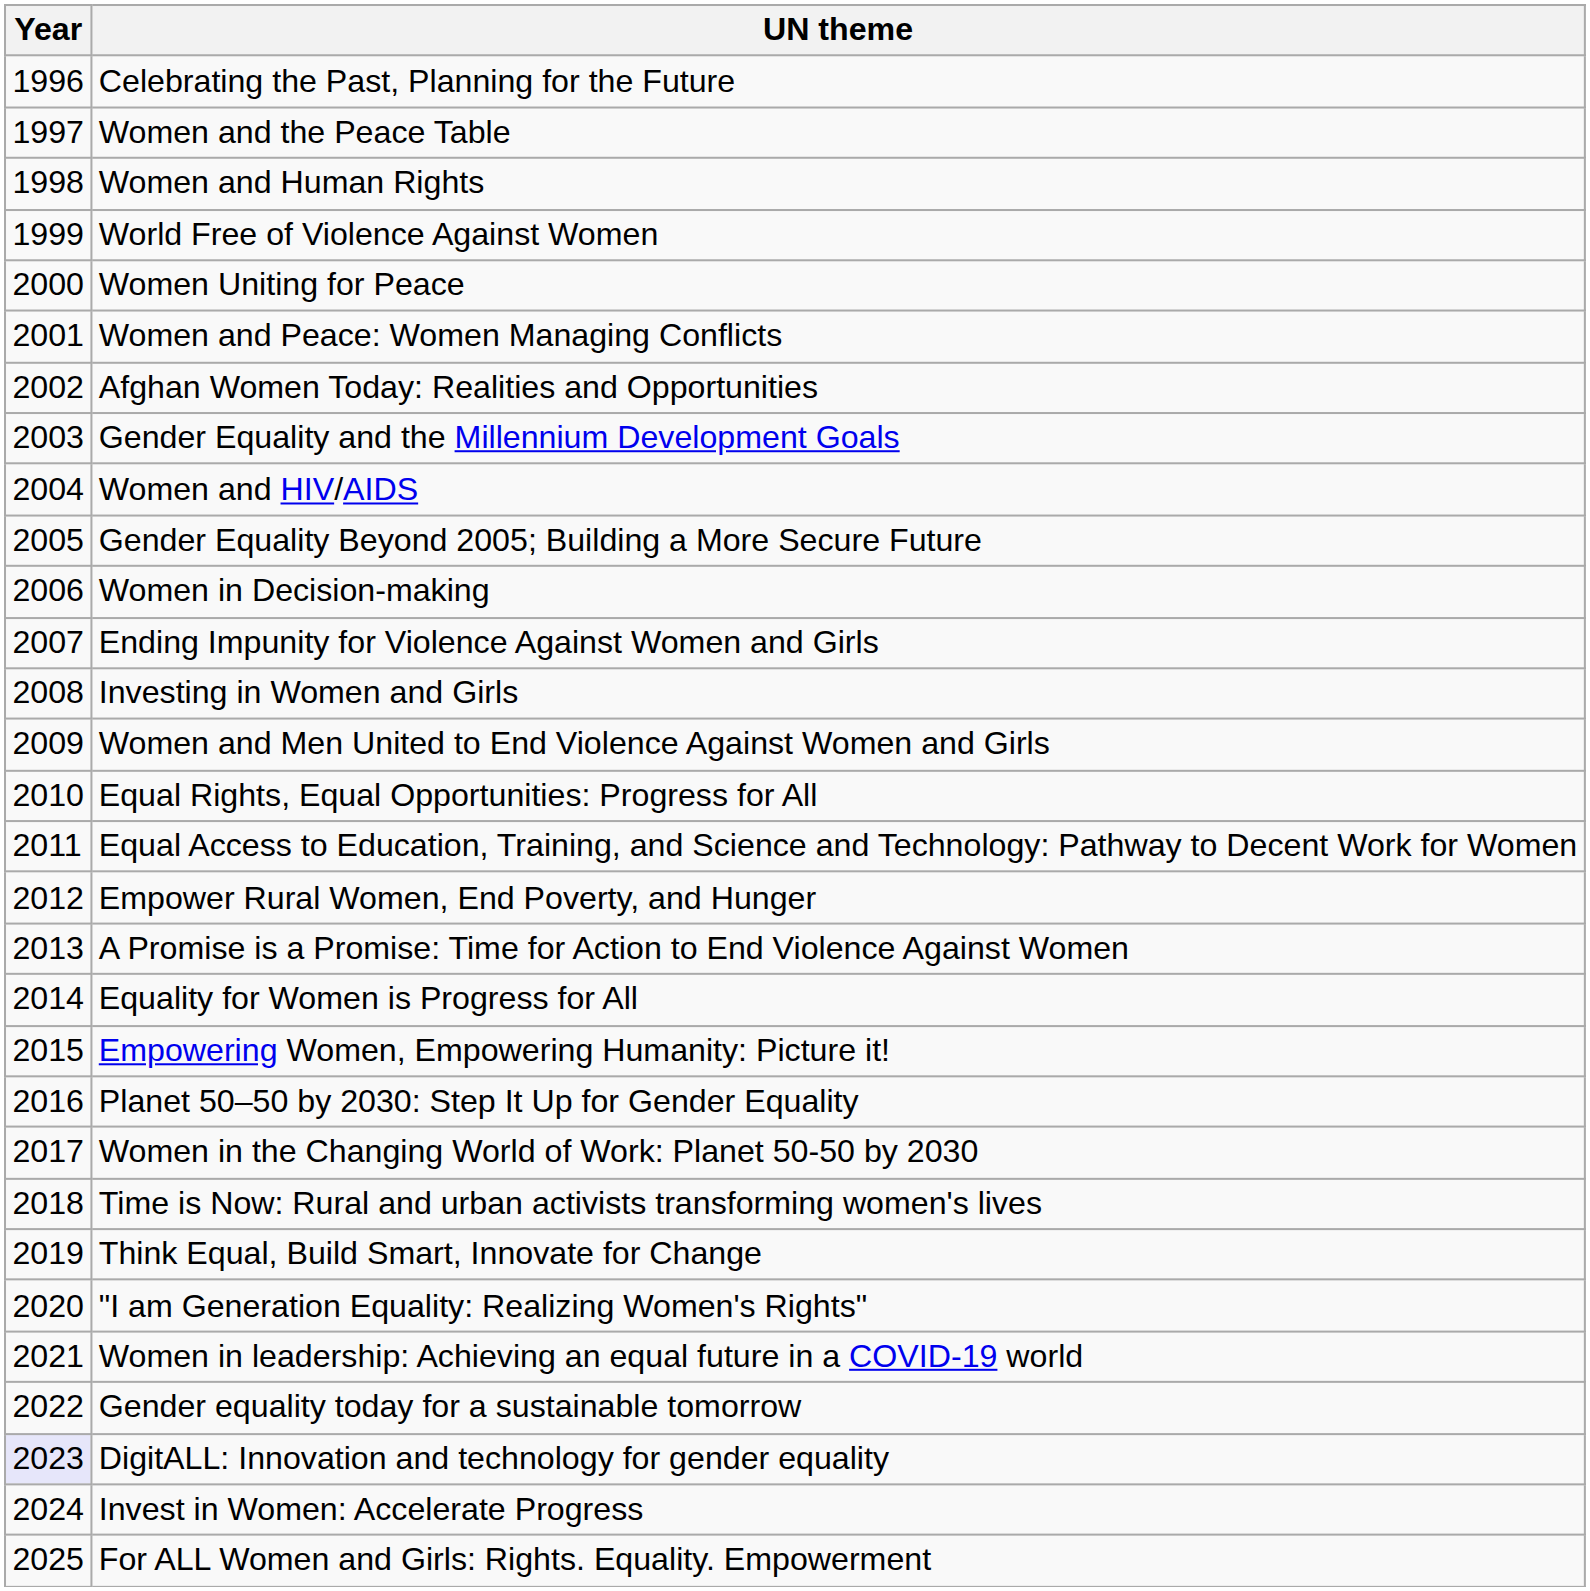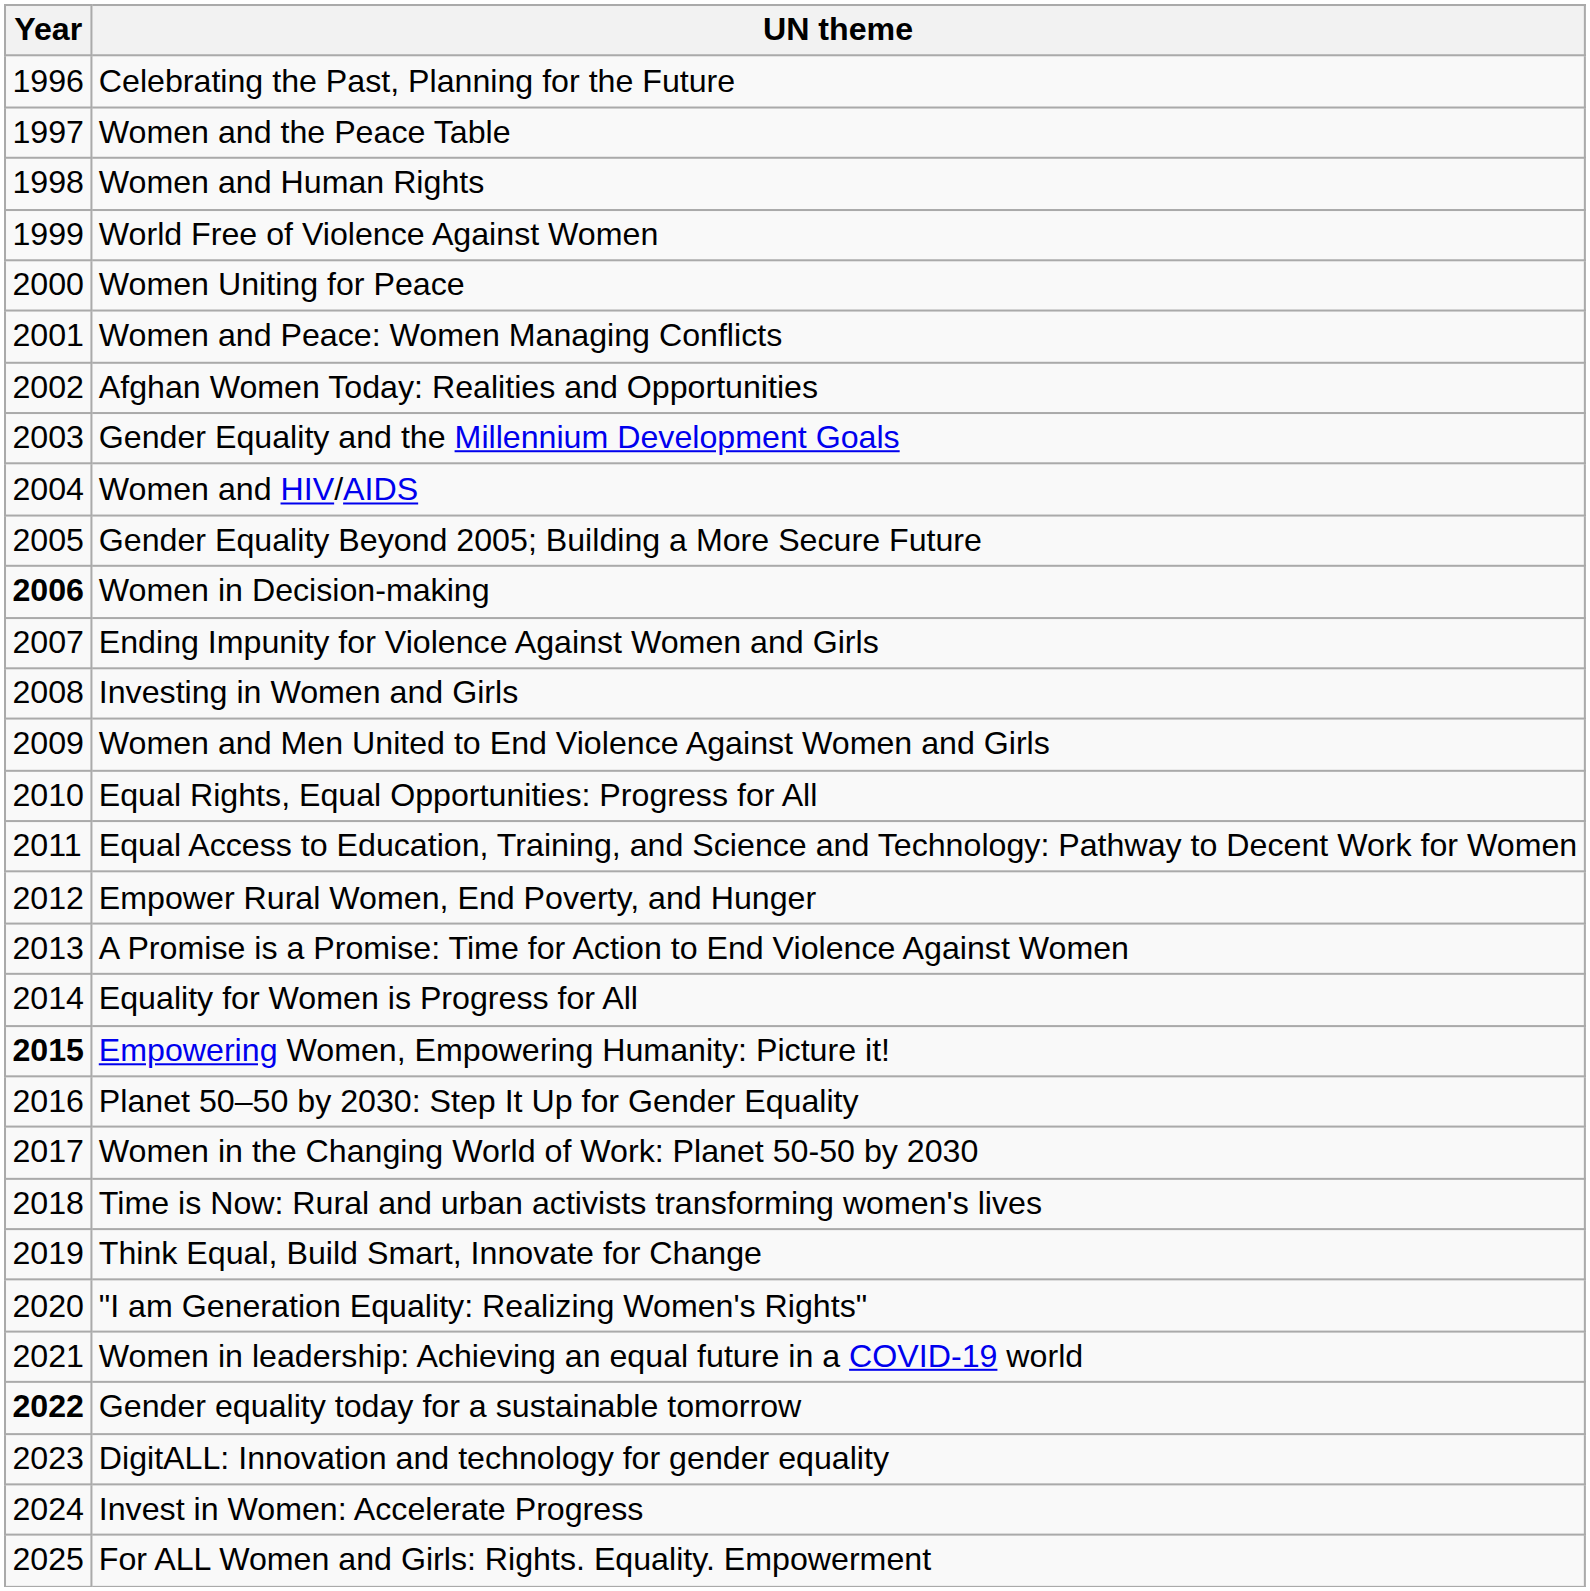Women in Decision-making | Year: normal -> bold
Empowering Women, Empowering Humanity: Picture it! | Year: normal -> bold
Gender equality today for a sustainable tomorrow | Year: normal -> bold
DigitALL: Innovation and technology for gender equality | Year: lavender background -> no background
